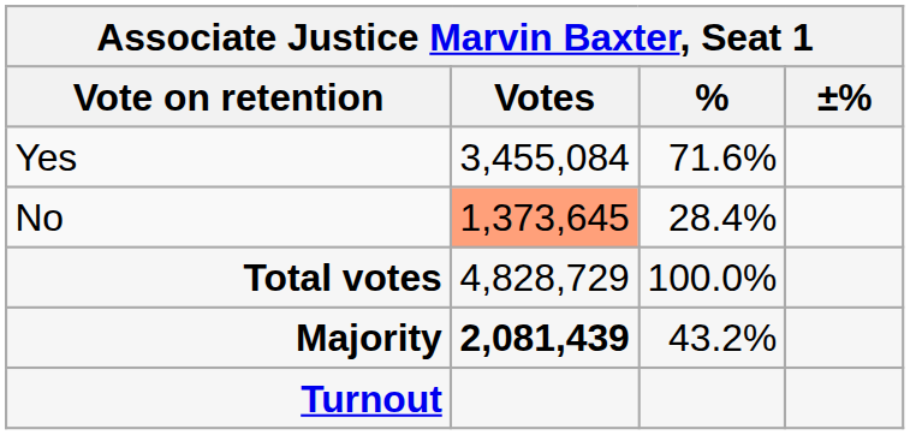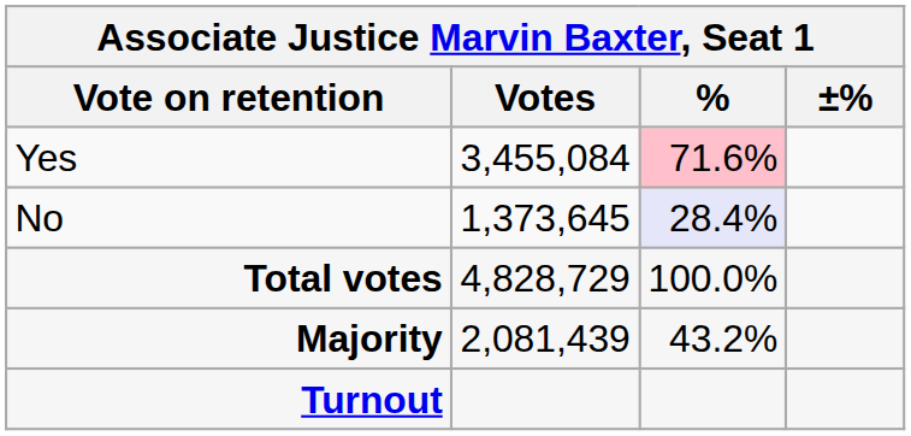Yes | %: no background -> pink background
No | Votes: lightsalmon background -> no background
No | %: no background -> lavender background
Majority | Votes: bold -> normal
